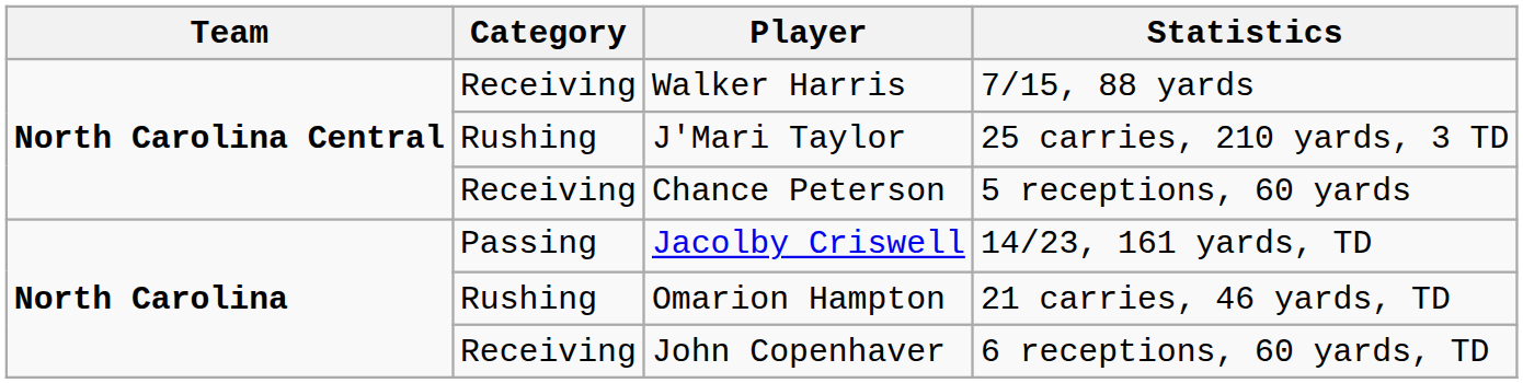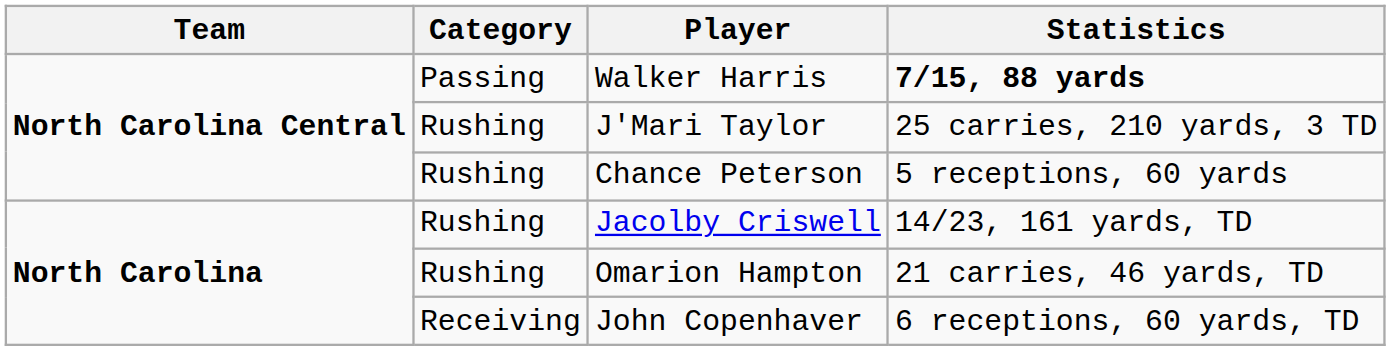Walker Harris | Category: Receiving -> Passing
Walker Harris | Statistics: normal -> bold
Chance Peterson | Category: Receiving -> Rushing
Jacolby Criswell | Category: Passing -> Rushing
